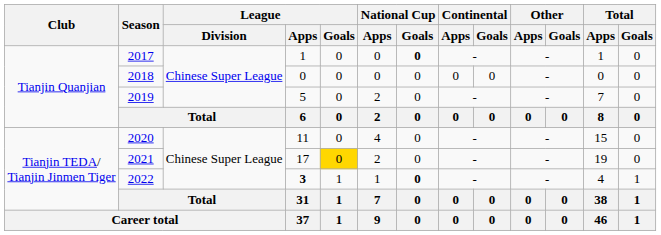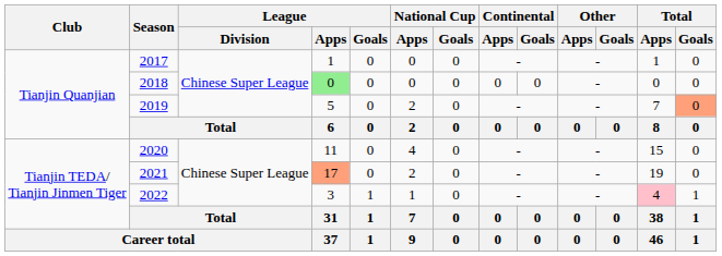2017 | National Cup / Goals: bold -> normal
2018 | League / Apps: no background -> lightgreen background
2019 | Total / Goals: no background -> lightsalmon background
2021 | League / Apps: no background -> lightsalmon background
2021 | League / Goals: gold background -> no background
2022 | League / Apps: bold -> normal
2022 | National Cup / Goals: bold -> normal
2022 | Total / Apps: no background -> pink background
